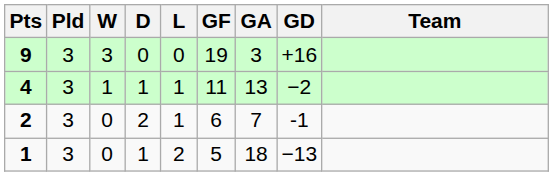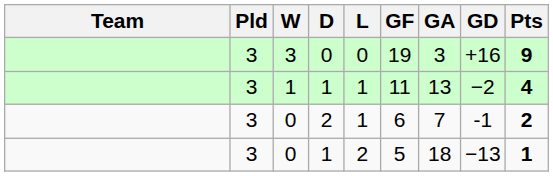columns swapped: Team <-> Pts
